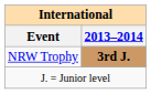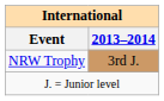NRW Trophy | 2013–2014: bold -> normal
